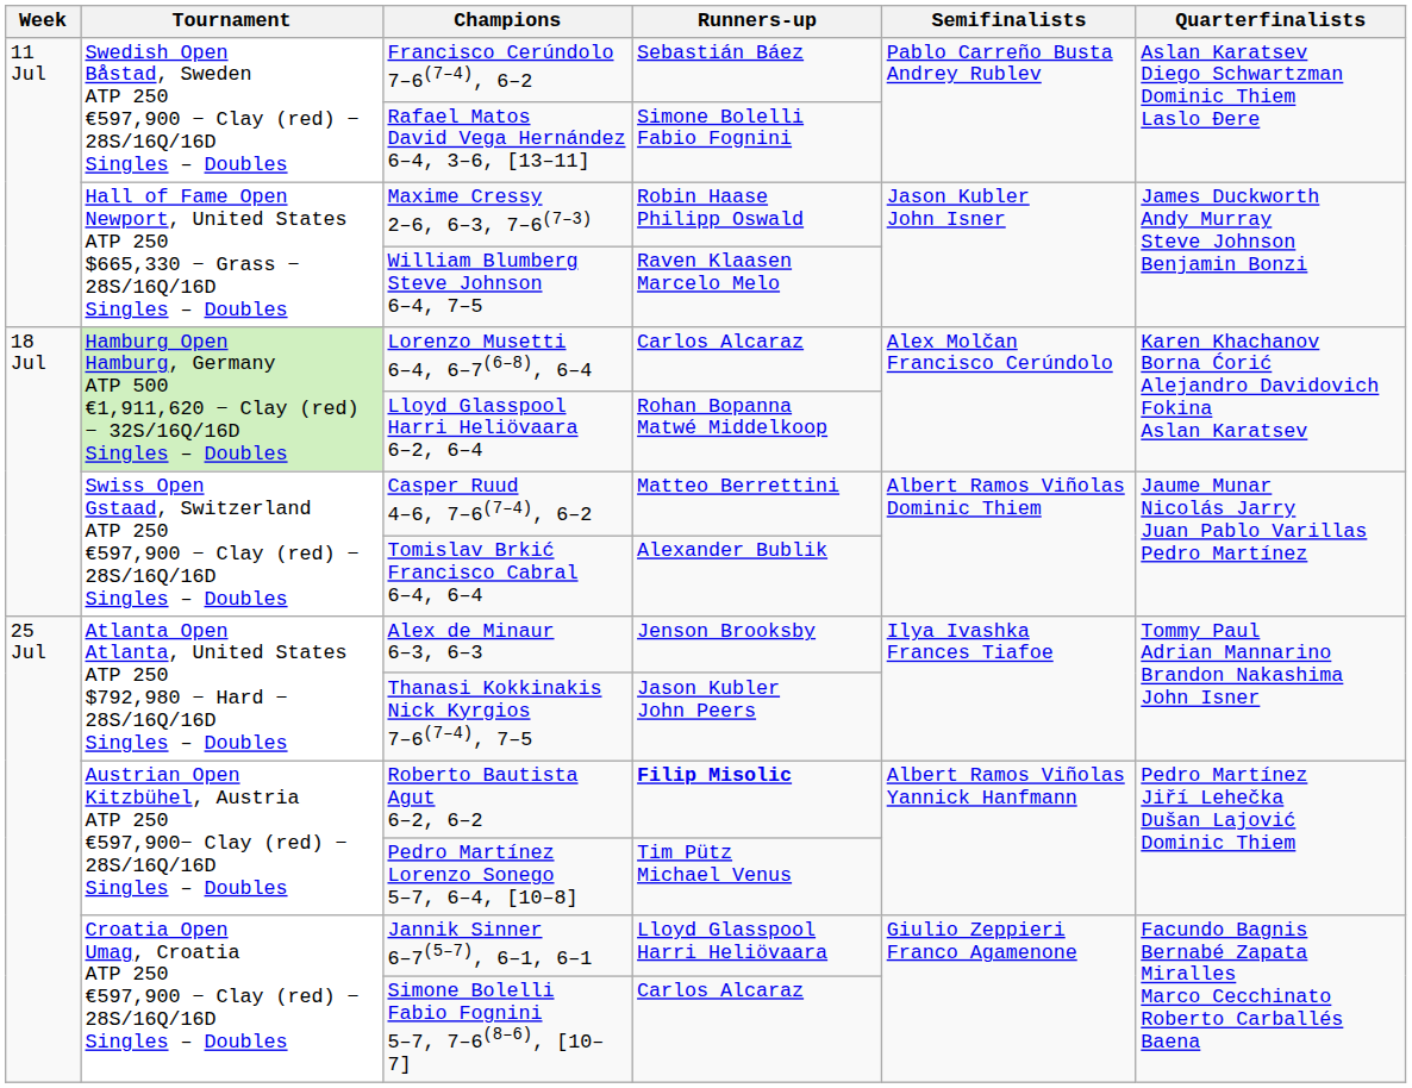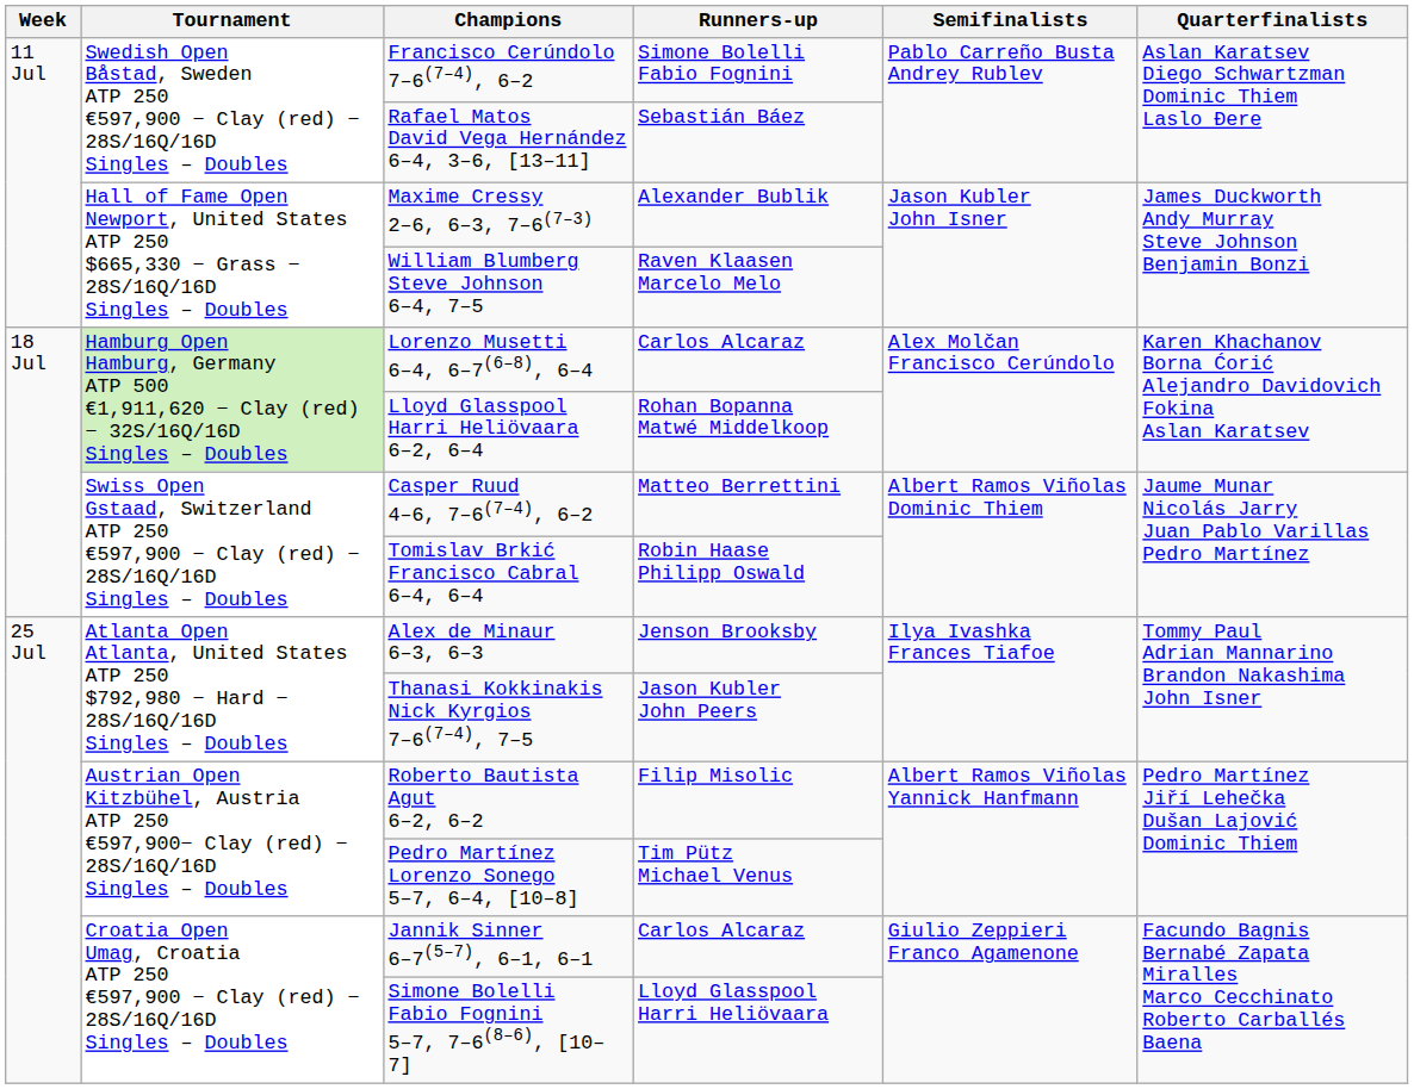Francisco Cerúndolo 7–6(7–4), 6–2 | Runners-up: Sebastián Báez -> Simone Bolelli Fabio Fognini
Rafael Matos David Vega Hernández 6–4, 3–6, [13–11] | Runners-up: Simone Bolelli Fabio Fognini -> Sebastián Báez
Maxime Cressy 2–6, 6–3, 7–6(7–3) | Runners-up: Robin Haase Philipp Oswald -> Alexander Bublik
Tomislav Brkić Francisco Cabral 6–4, 6–4 | Runners-up: Alexander Bublik -> Robin Haase Philipp Oswald
Roberto Bautista Agut 6–2, 6–2 | Runners-up: bold -> normal
Jannik Sinner 6–7(5–7), 6–1, 6–1 | Runners-up: Lloyd Glasspool Harri Heliövaara -> Carlos Alcaraz
Simone Bolelli Fabio Fognini 5–7, 7–6(8–6), [10–7] | Runners-up: Carlos Alcaraz -> Lloyd Glasspool Harri Heliövaara
